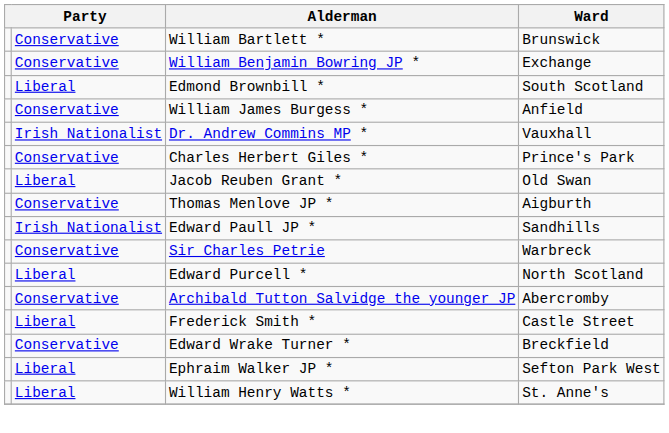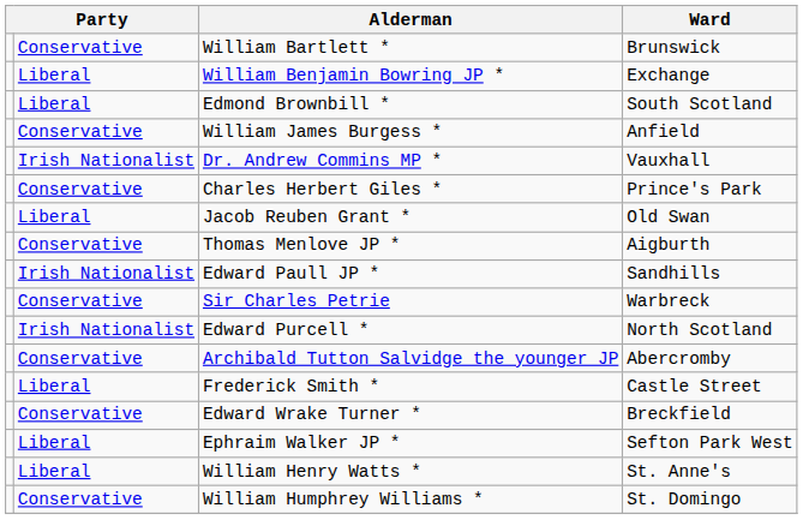William Benjamin Bowring JP * | column 2: Conservative -> Liberal
Edward Purcell * | column 2: Liberal -> Irish Nationalist
+ row: Conservative | William Humphrey Williams * | St. Domingo
